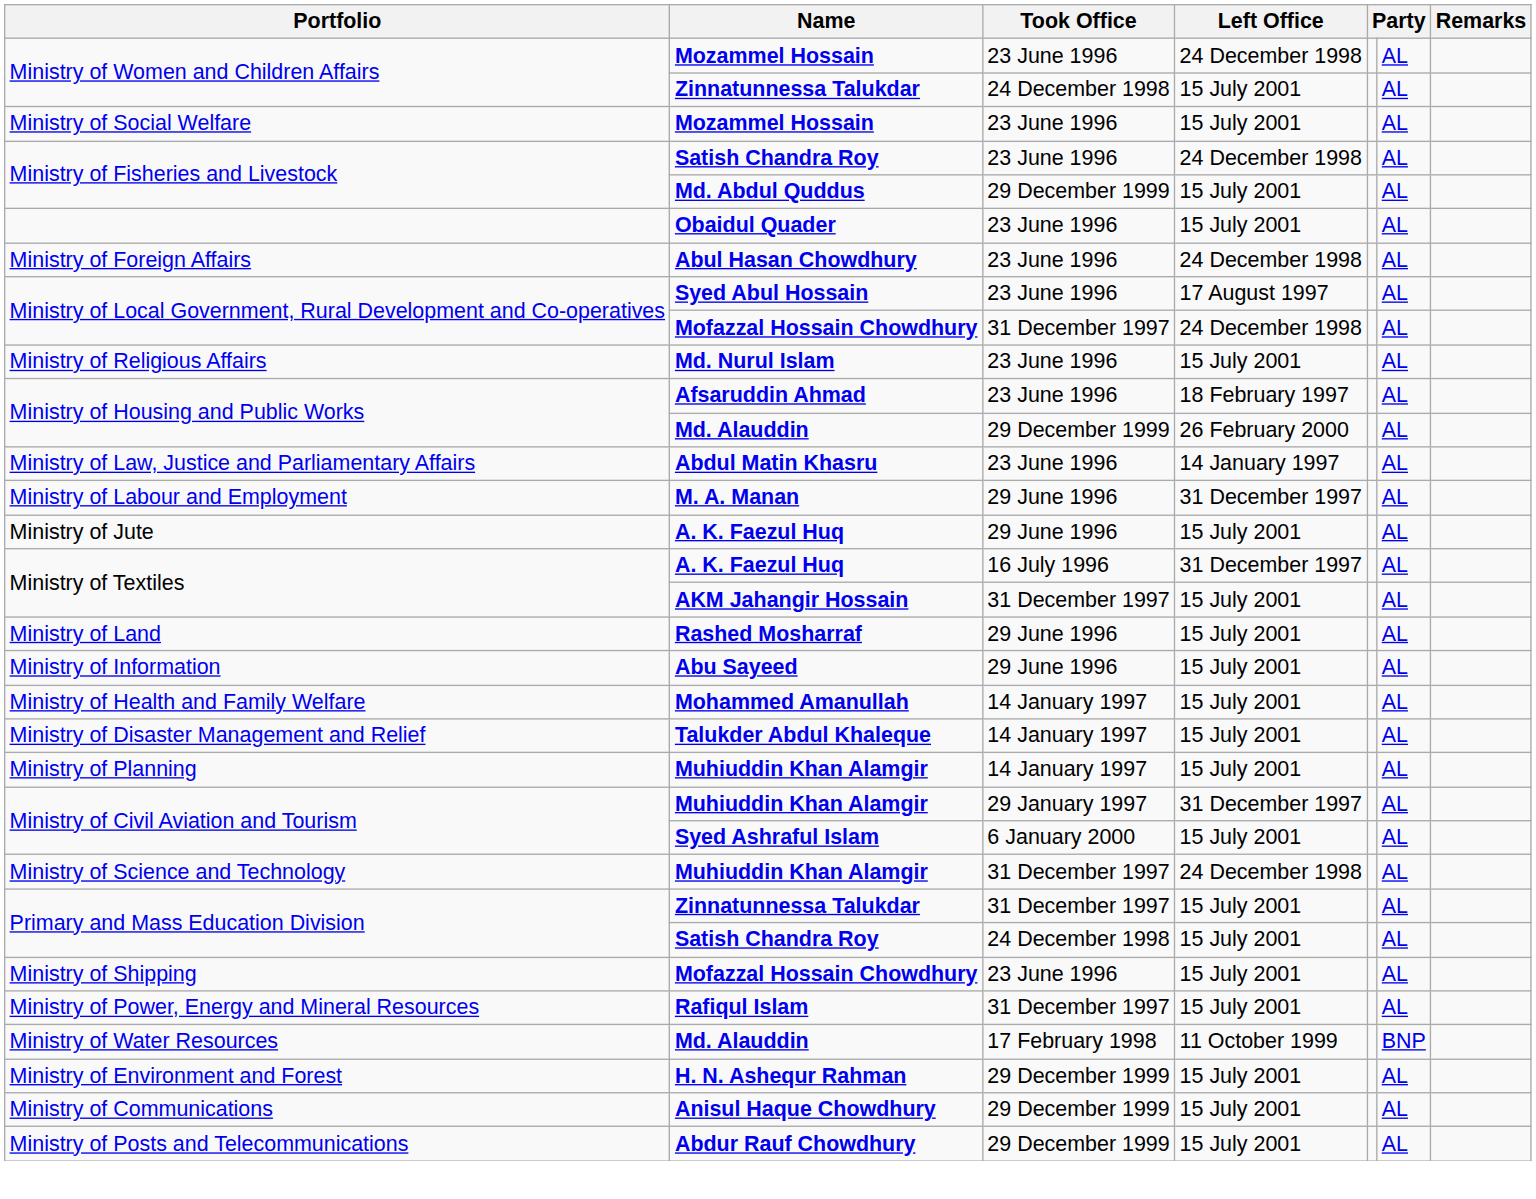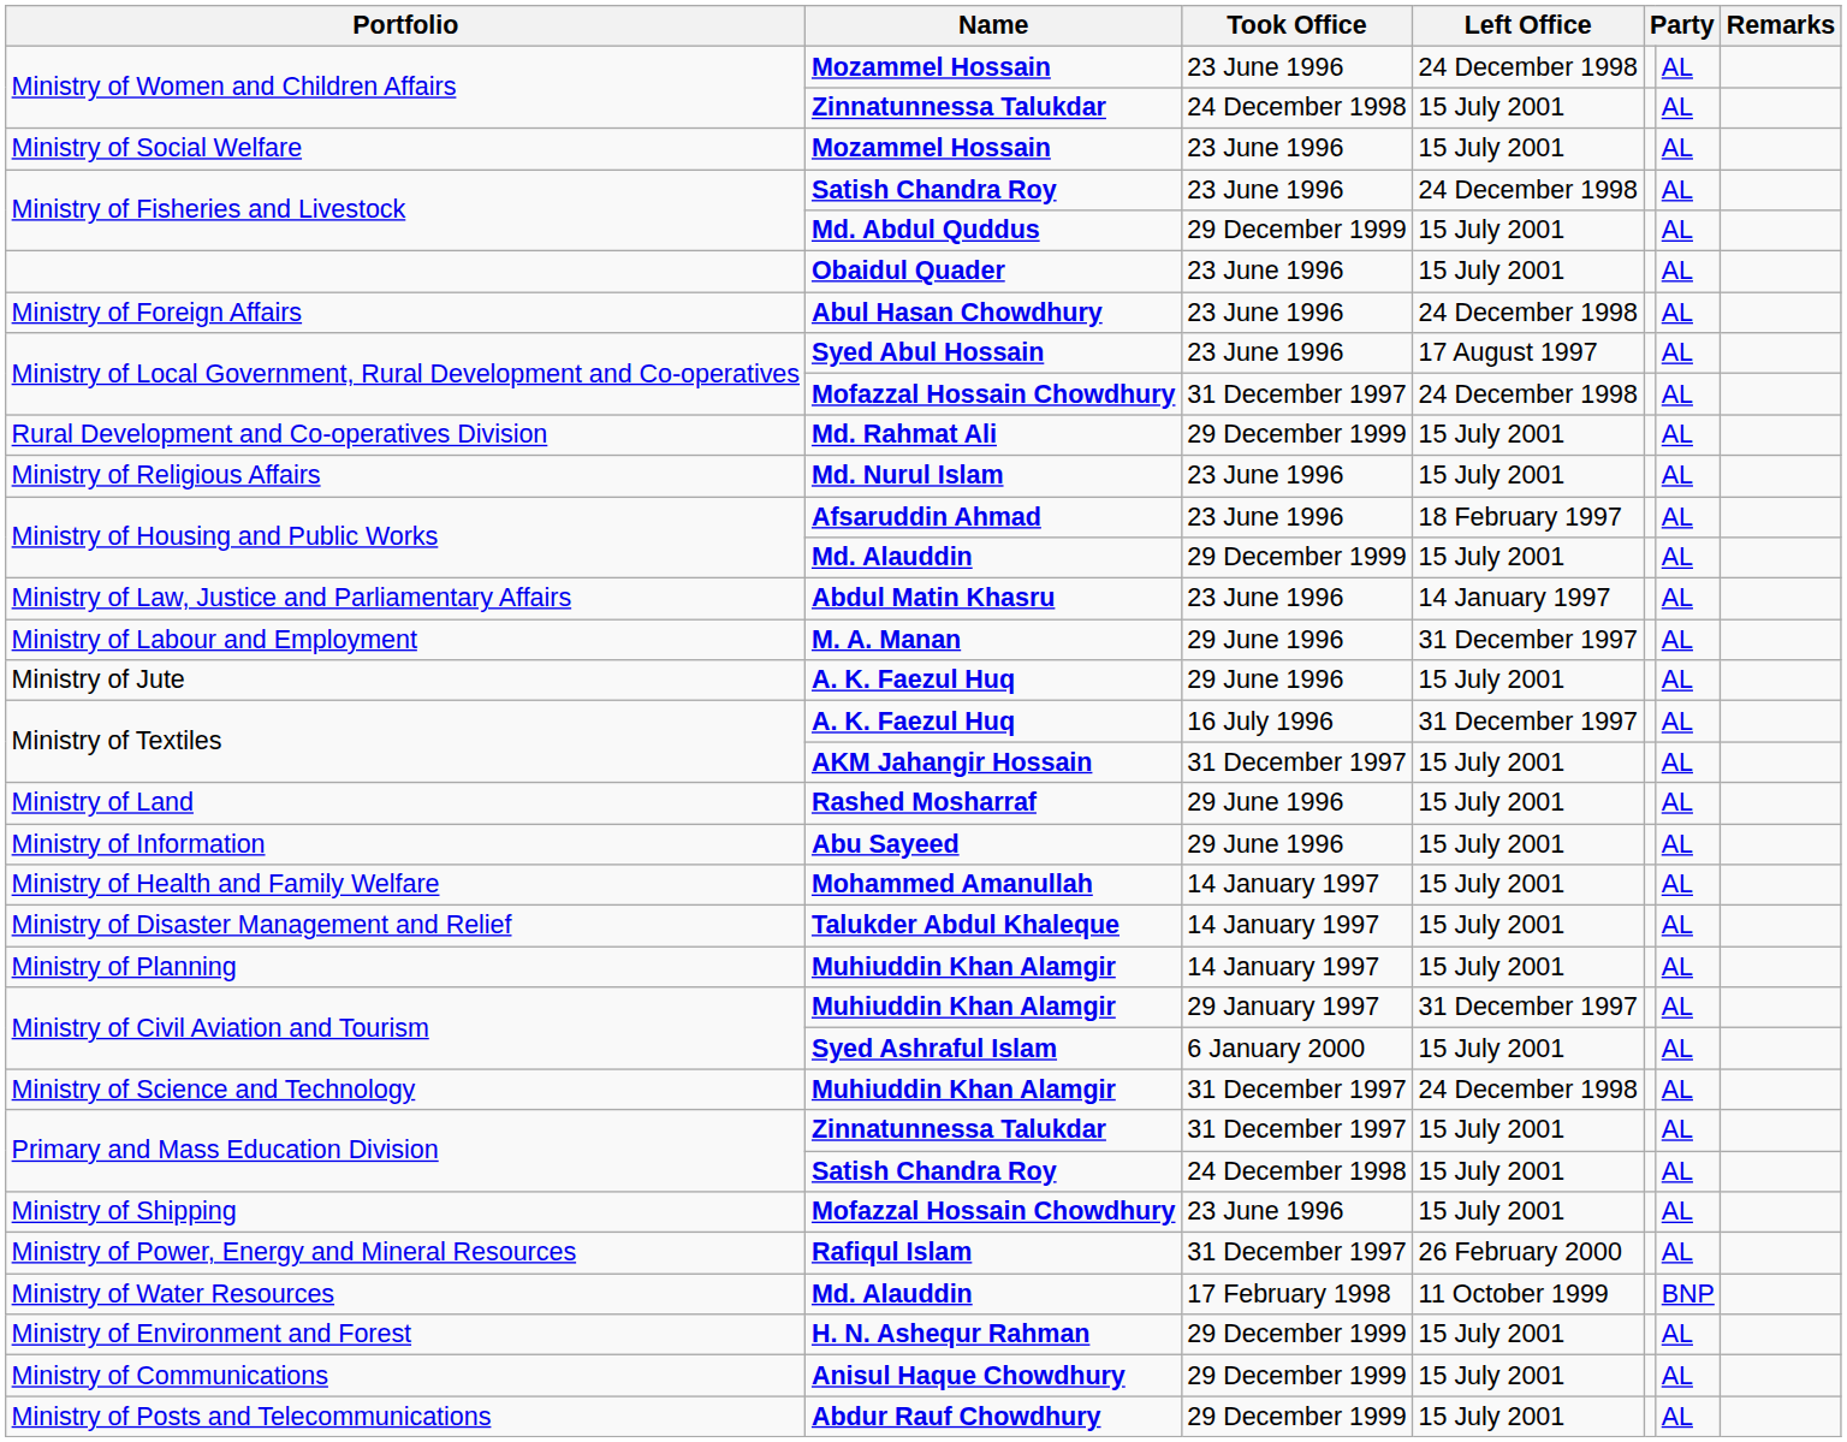+ row: Rural Development and Co-operatives Division | Md. Rahmat Ali | 29 December 1999 | 15 July 2001 | AL
Ministry of Housing and Public Works / Md. Alauddin | Left Office: 26 February 2000 -> 15 July 2001
Ministry of Power, Energy and Mineral Resources | Left Office: 15 July 2001 -> 26 February 2000
